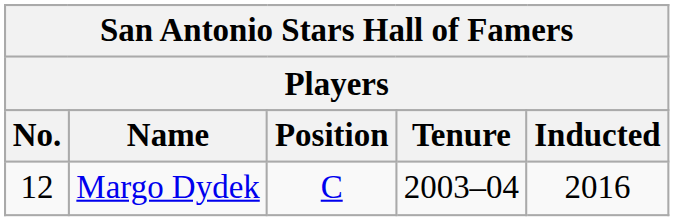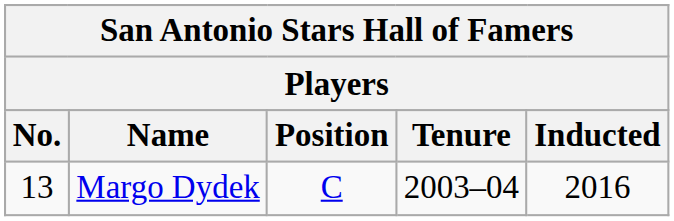Margo Dydek | No.: 12 -> 13
